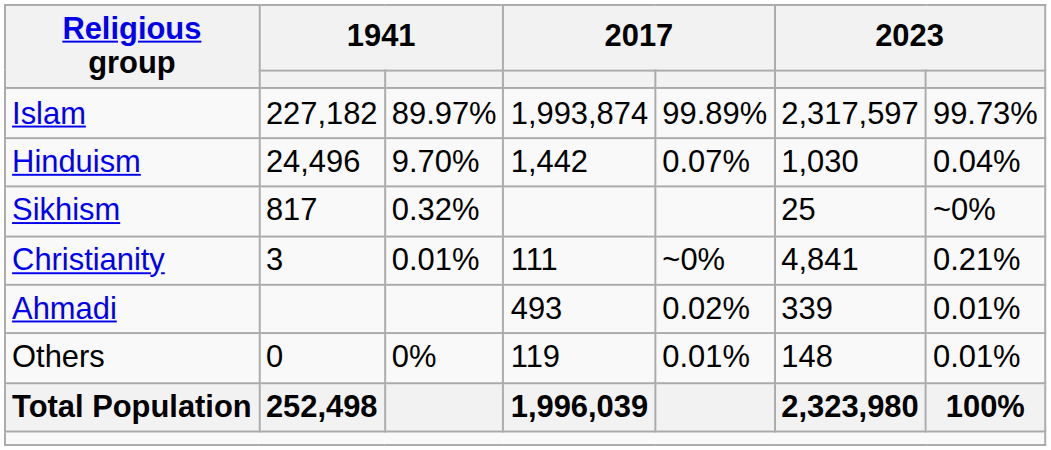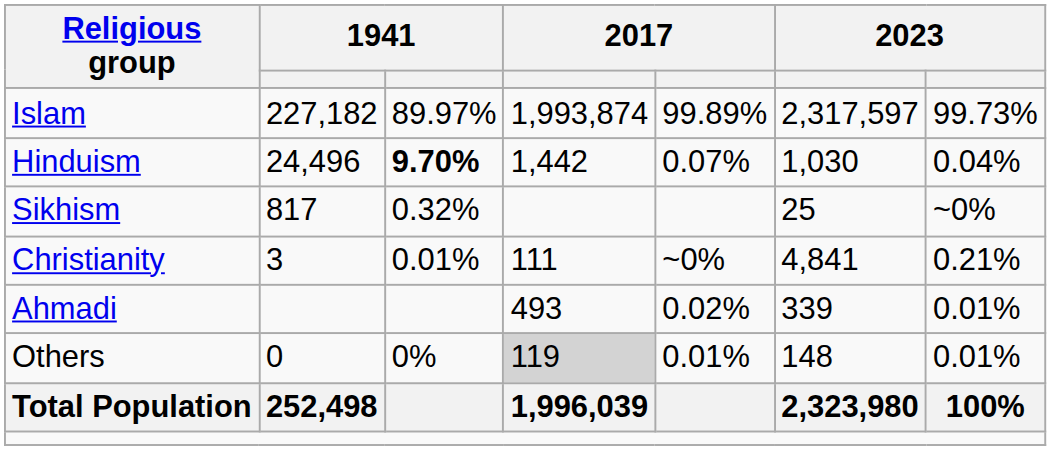Hinduism | column 3: normal -> bold
Others | column 4: no background -> lightgrey background
